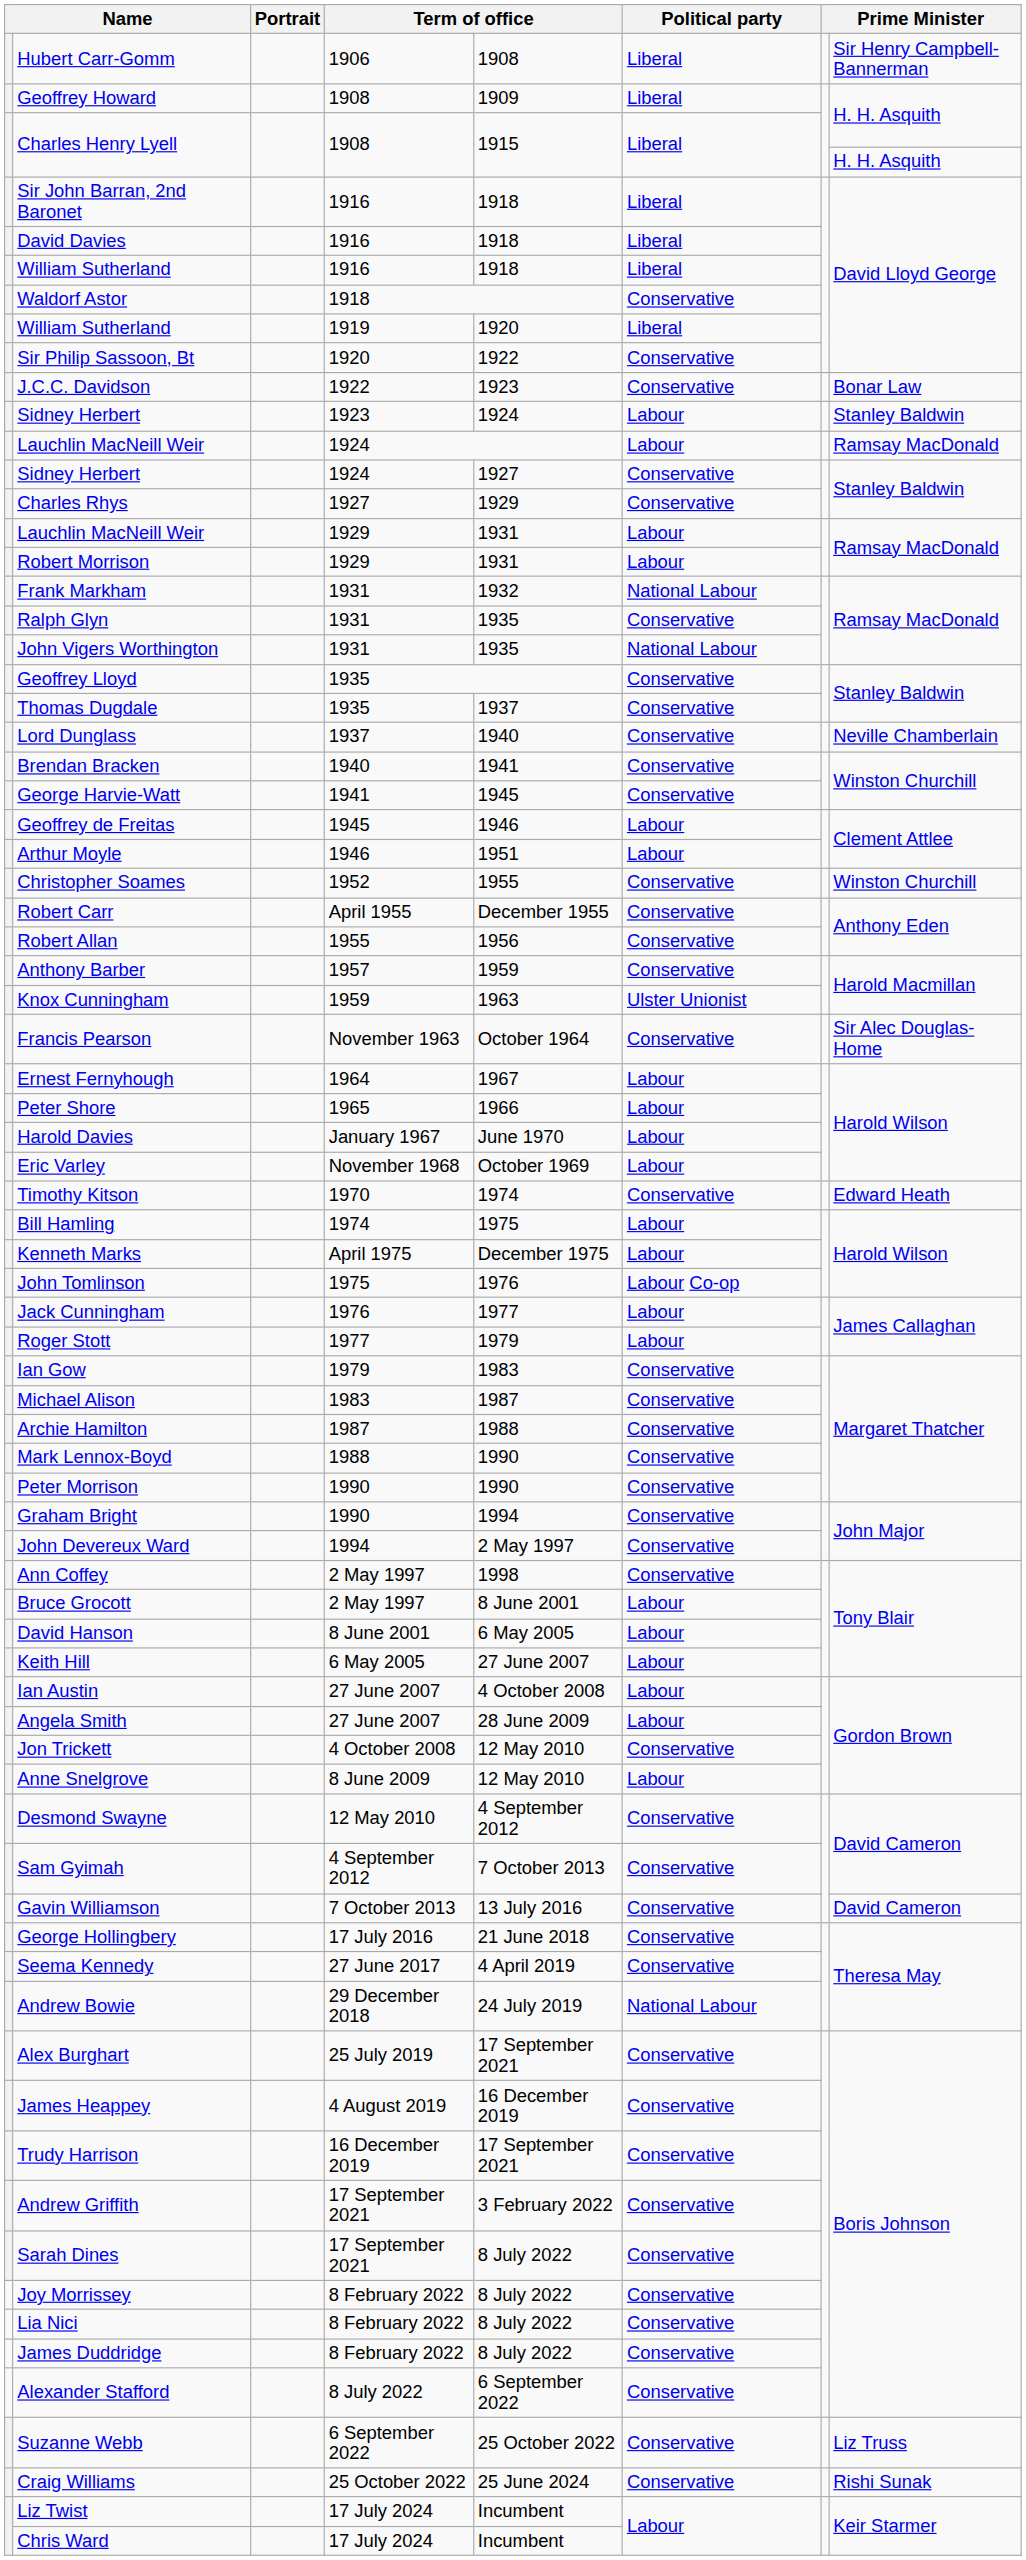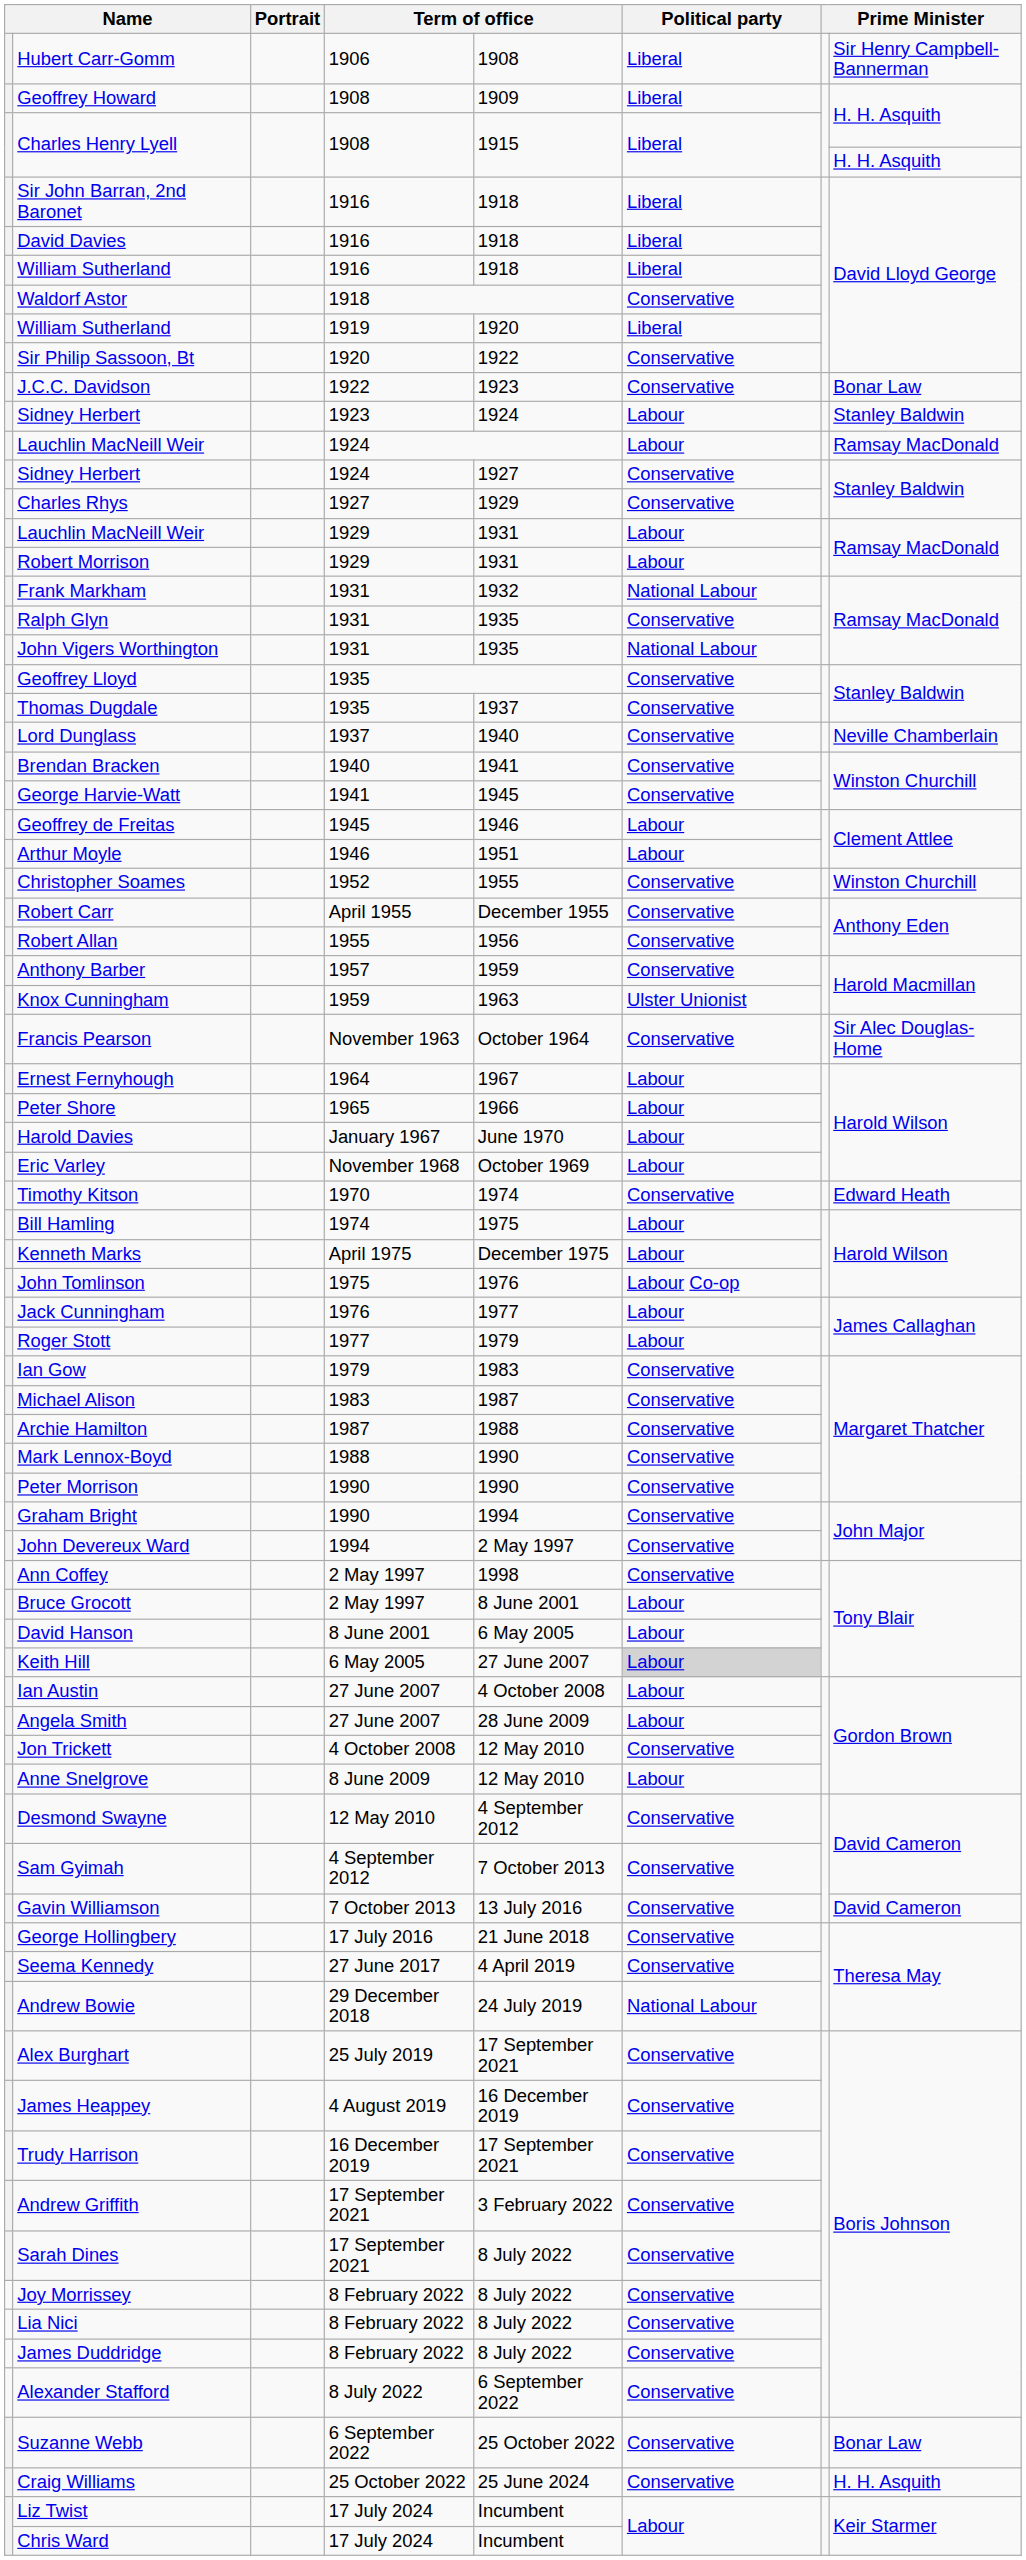Keith Hill | Political party: no background -> lightgrey background
Suzanne Webb | column 8: Liz Truss -> Bonar Law
Craig Williams | column 8: Rishi Sunak -> H. H. Asquith
